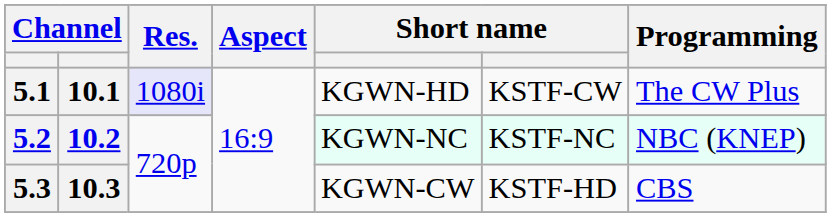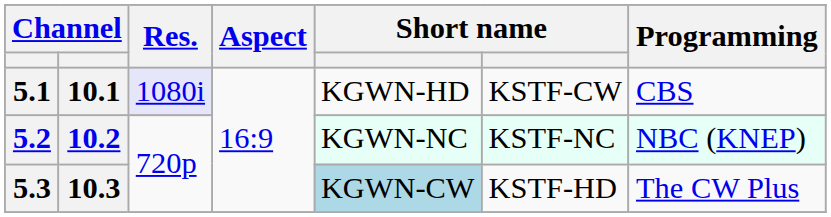5.1 | Programming: The CW Plus -> CBS
5.3 | column 5: no background -> lightblue background
5.3 | Programming: CBS -> The CW Plus
